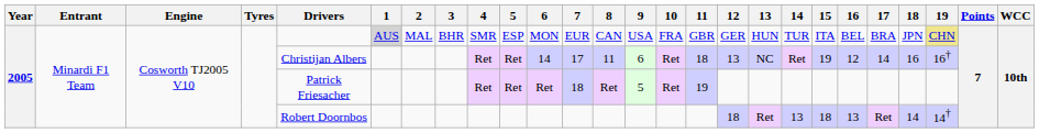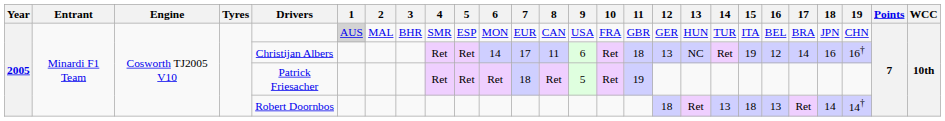row 2 | 19: khaki background -> no background
